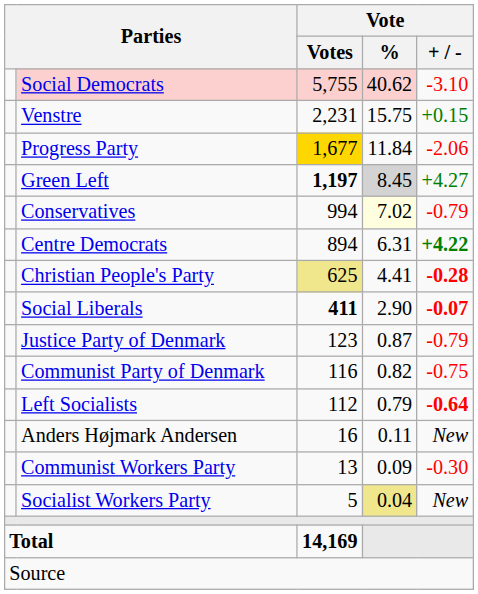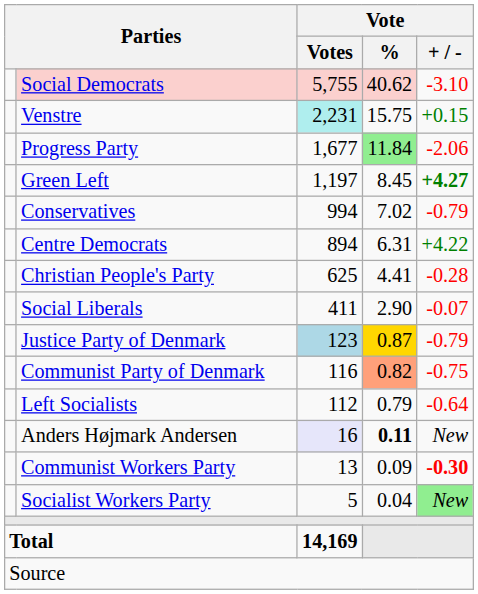Venstre | Vote / Votes: no background -> paleturquoise background
Progress Party | Vote / Votes: gold background -> no background
Progress Party | Vote / %: no background -> lightgreen background
Green Left | Vote / Votes: bold -> normal
Green Left | Vote / %: lightgrey background -> no background
Green Left | Vote / + / -: normal -> bold
Conservatives | Vote / %: lightyellow background -> no background
Centre Democrats | Vote / + / -: bold -> normal
Christian People's Party | Vote / Votes: khaki background -> no background
Christian People's Party | Vote / + / -: bold -> normal
Social Liberals | Vote / Votes: bold -> normal
Social Liberals | Vote / + / -: bold -> normal
Justice Party of Denmark | Vote / Votes: no background -> lightblue background
Justice Party of Denmark | Vote / %: no background -> gold background
Communist Party of Denmark | Vote / %: no background -> lightsalmon background
Left Socialists | Vote / + / -: bold -> normal
Anders Højmark Andersen | Vote / Votes: no background -> lavender background
Anders Højmark Andersen | Vote / %: normal -> bold
Communist Workers Party | Vote / + / -: normal -> bold
Socialist Workers Party | Vote / %: khaki background -> no background
Socialist Workers Party | Vote / + / -: no background -> lightgreen background
